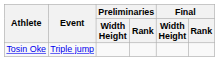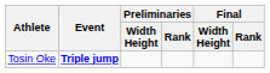Tosin Oke | Event: normal -> bold
